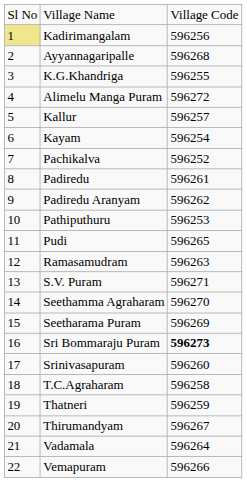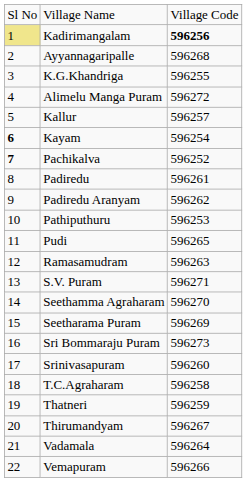Kadirimangalam | column 3: normal -> bold
Kayam | column 1: normal -> bold
Pachikalva | column 1: normal -> bold
Sri Bommaraju Puram | column 3: bold -> normal
